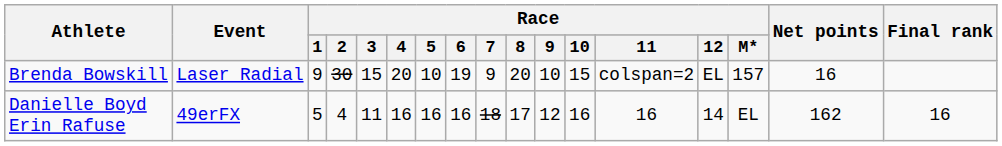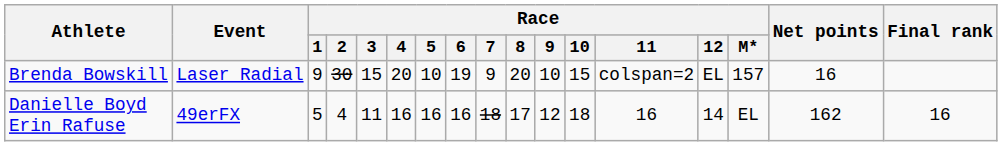Danielle Boyd Erin Rafuse | Race / 10: 16 -> 18
